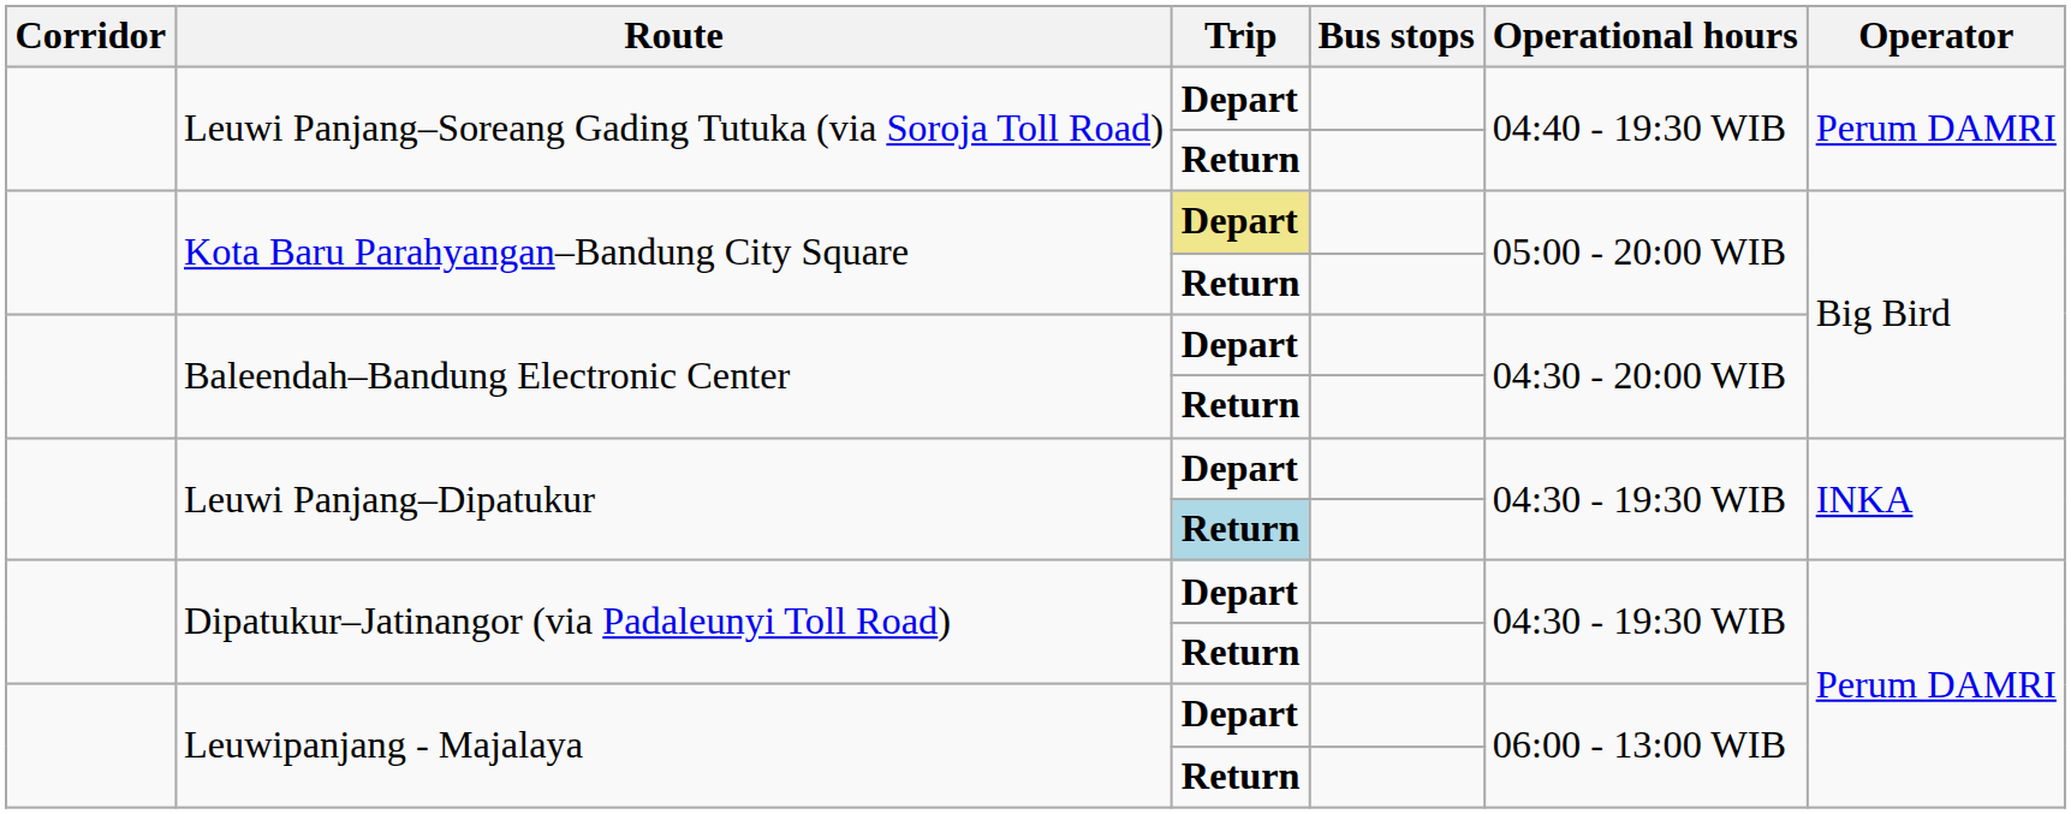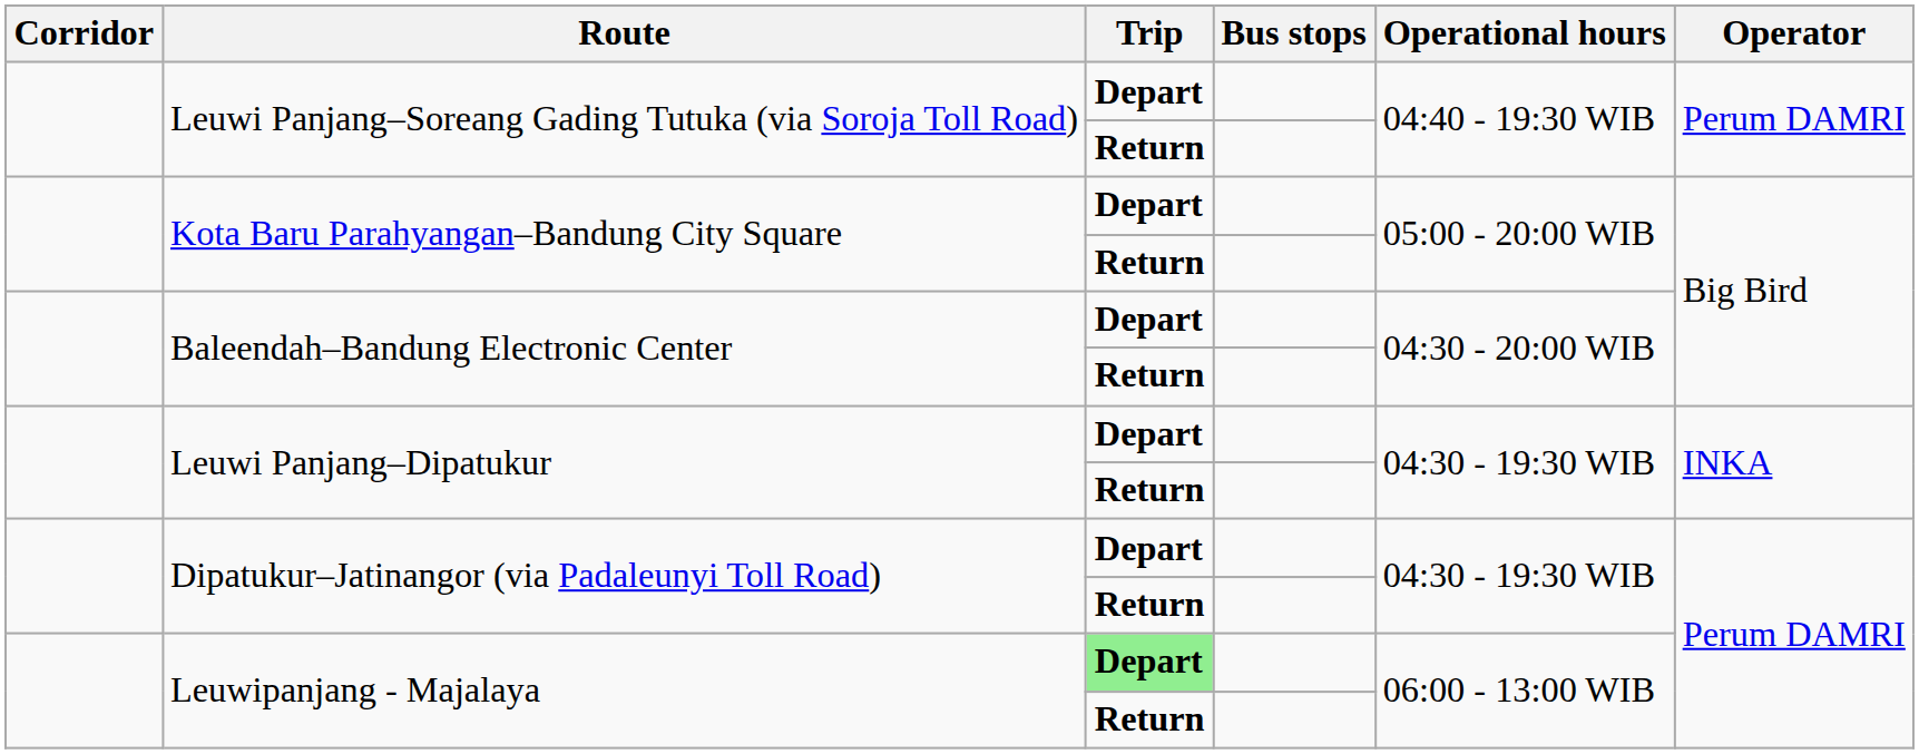Kota Baru Parahyangan–Bandung City Square / Depart | Trip: khaki background -> no background
Leuwi Panjang–Dipatukur / Return | Trip: lightblue background -> no background
Leuwipanjang - Majalaya / Depart | Trip: no background -> lightgreen background
